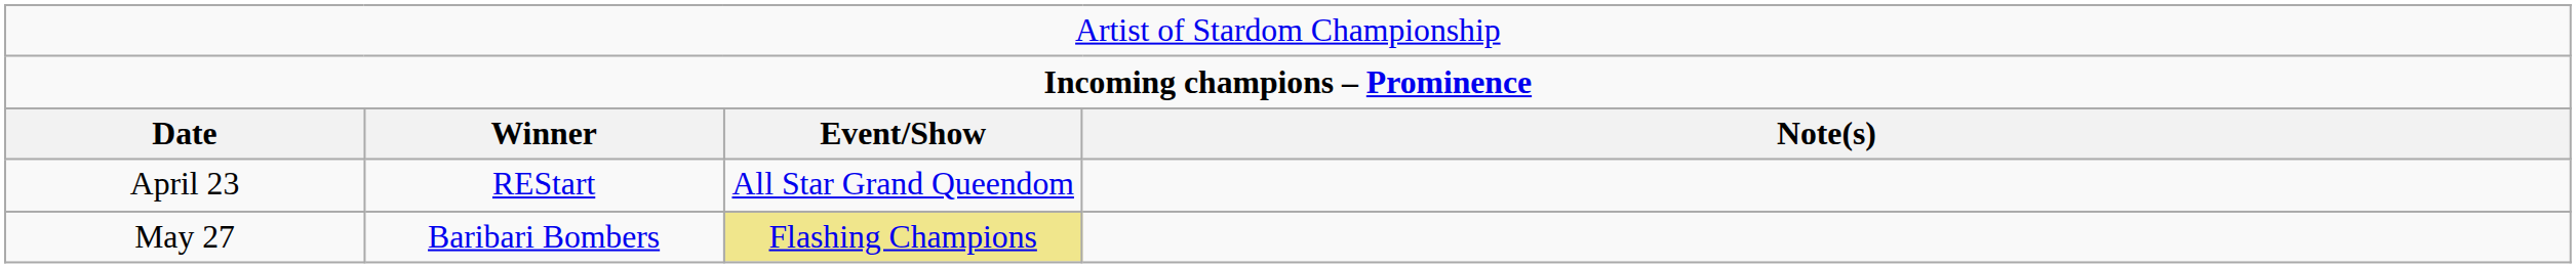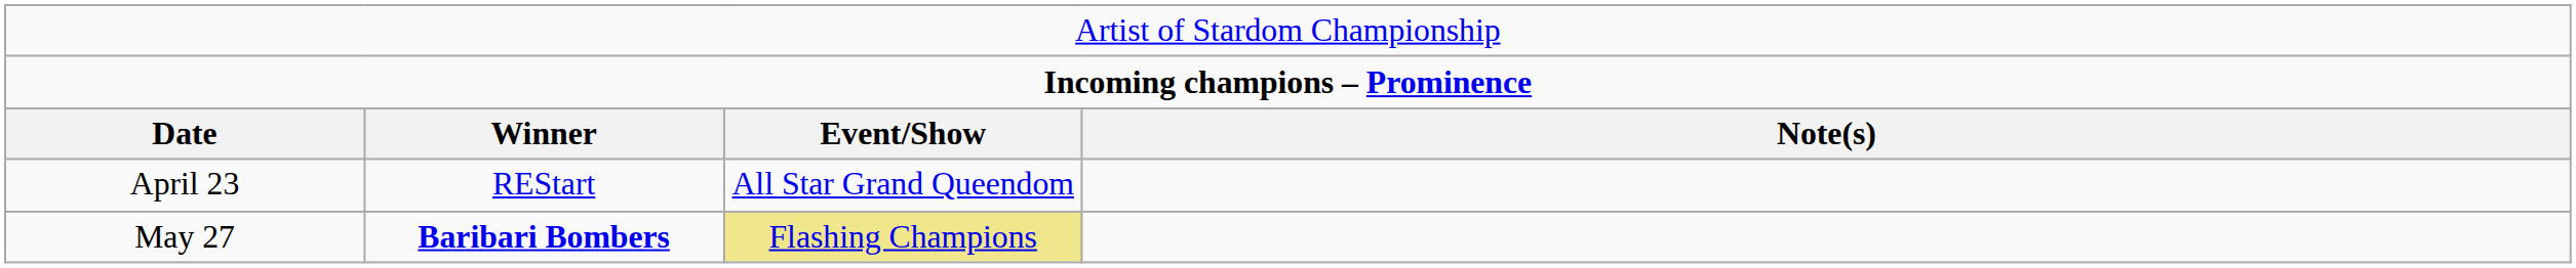May 27 | column 2: normal -> bold
